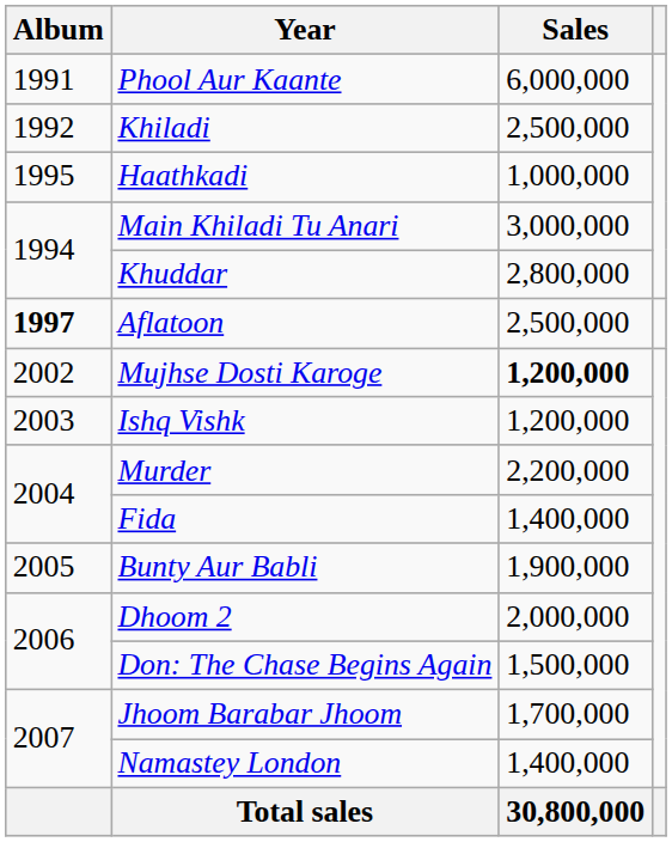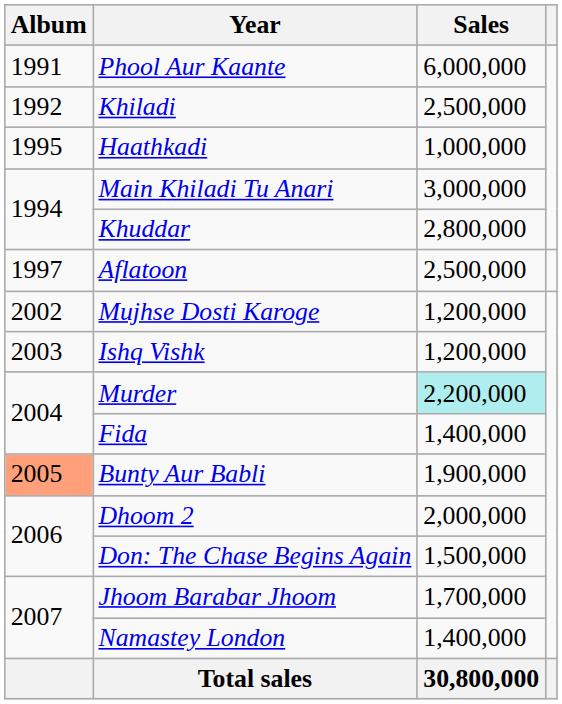Aflatoon | Album: bold -> normal
Mujhse Dosti Karoge | Sales: bold -> normal
Murder | Sales: no background -> paleturquoise background
Bunty Aur Babli | Album: no background -> lightsalmon background
